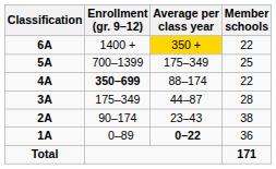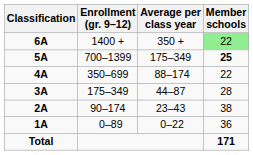6A | Average per class year: gold background -> no background
6A | Member schools: no background -> lightgreen background
5A | Member schools: normal -> bold
4A | Enrollment (gr. 9–12): bold -> normal
1A | Average per class year: bold -> normal
